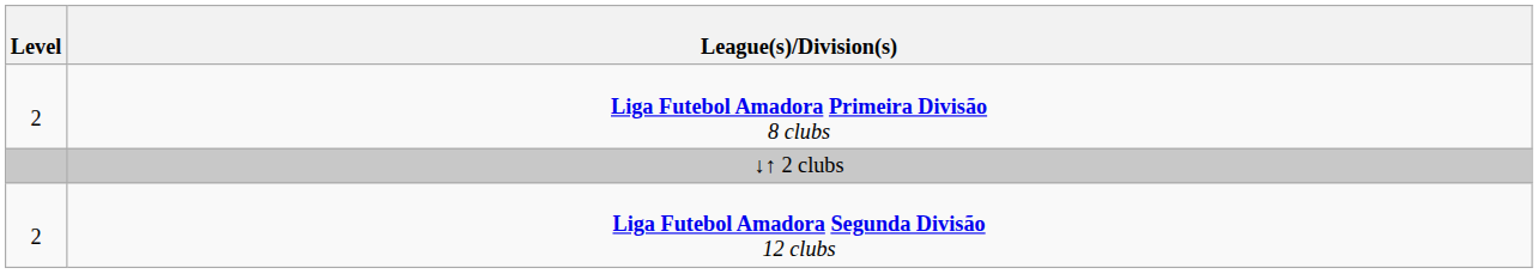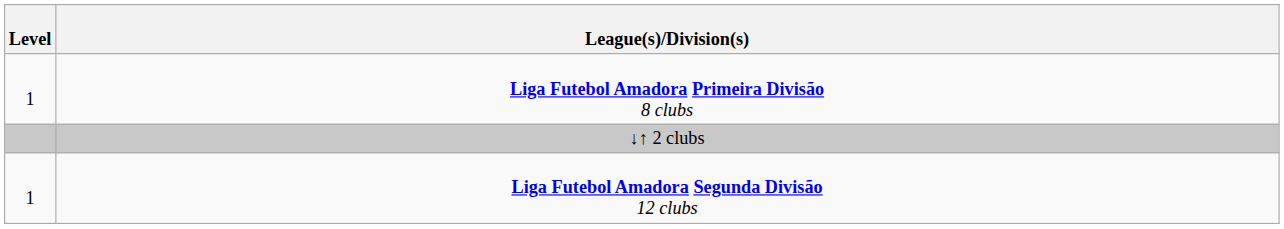Liga Futebol Amadora Primeira Divisão 8 clubs | Level: 2 -> 1
Liga Futebol Amadora Segunda Divisão 12 clubs | Level: 2 -> 1
